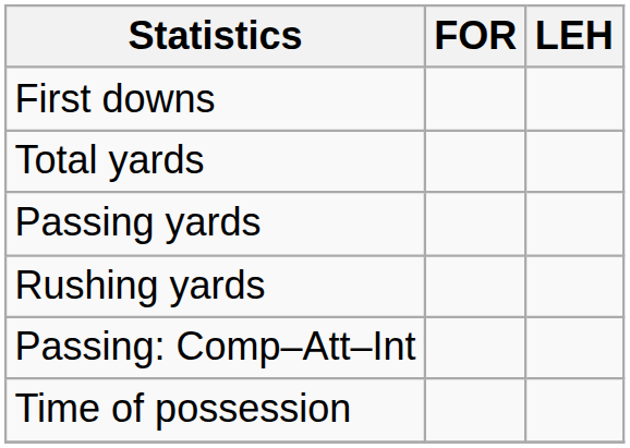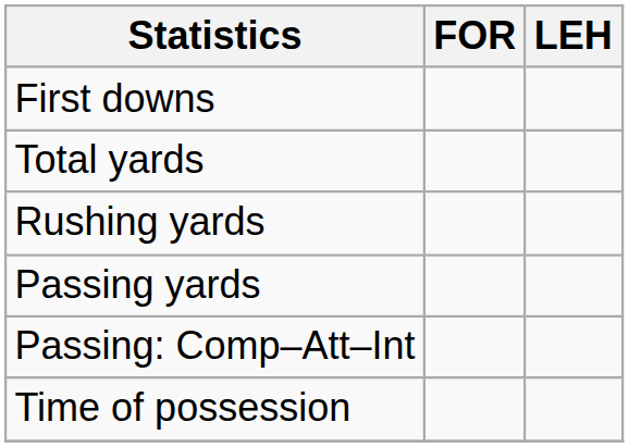rows swapped: Rushing yards <-> Passing yards
